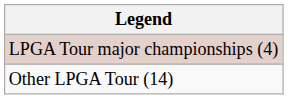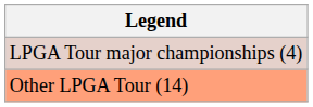row 3 | column 1: no background -> lightsalmon background
